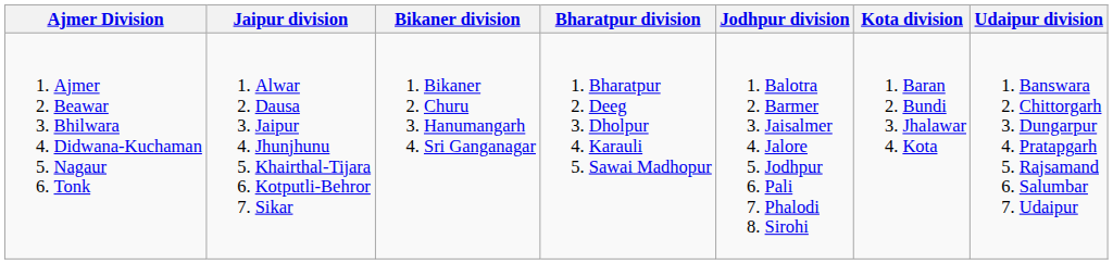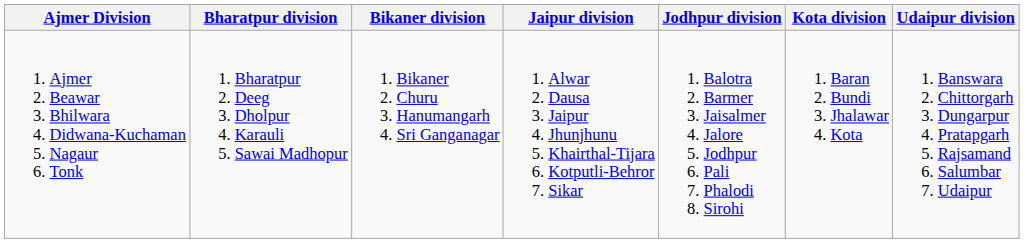columns swapped: Bharatpur division <-> Jaipur division
